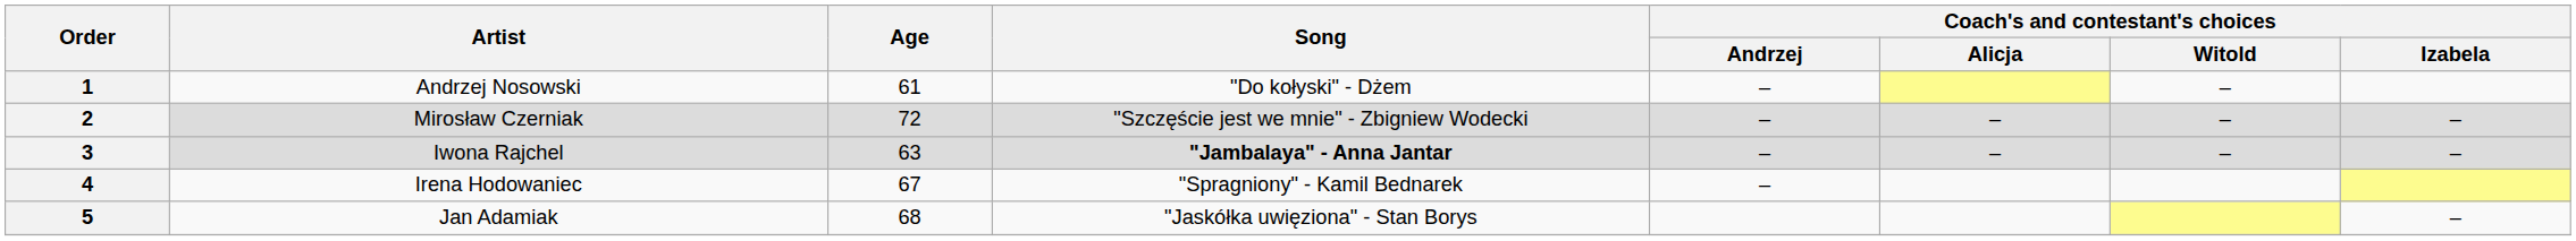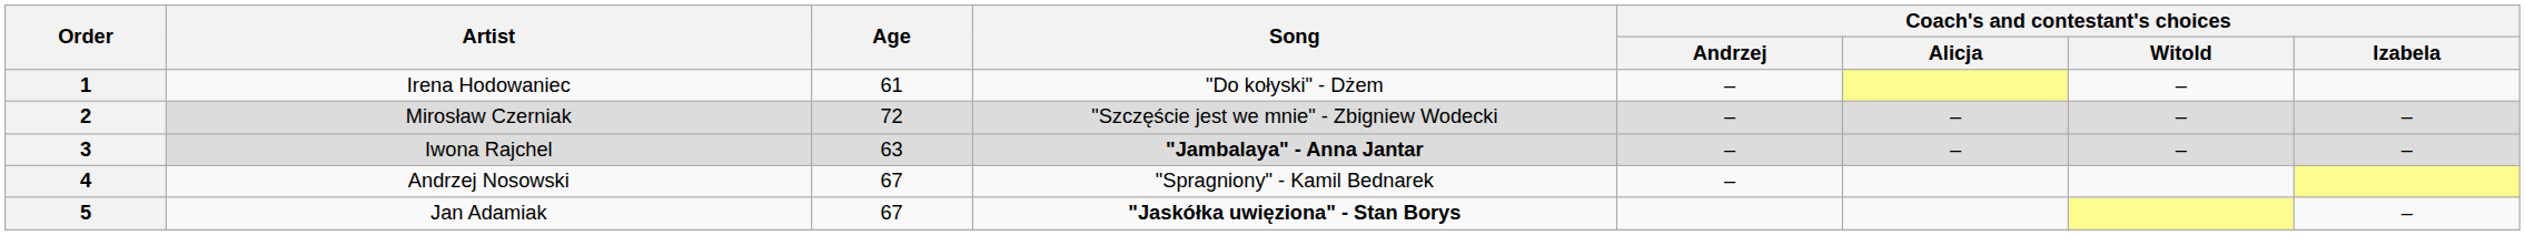1 | Artist: Andrzej Nosowski -> Irena Hodowaniec
4 | Artist: Irena Hodowaniec -> Andrzej Nosowski
5 | Age: 68 -> 67
5 | Song: normal -> bold
